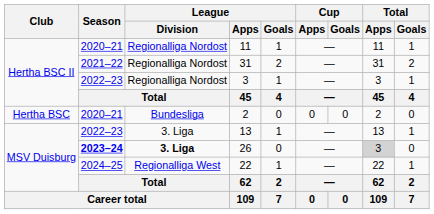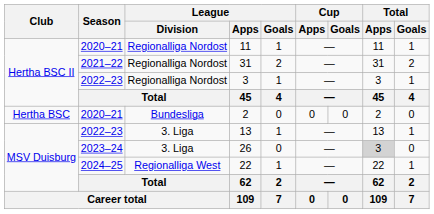26 | Season: bold -> normal
26 | League / Division: bold -> normal
